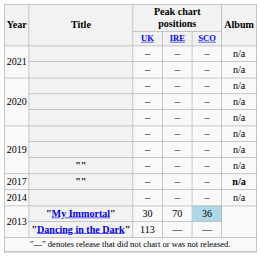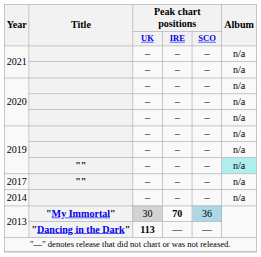2019 / "" | Album: no background -> paleturquoise background
2017 | Album: bold -> normal
2013 / "My Immortal" | Peak chart positions / UK: no background -> lightgrey background
2013 / "My Immortal" | Peak chart positions / IRE: normal -> bold
2013 / "Dancing in the Dark" | Peak chart positions / UK: normal -> bold
